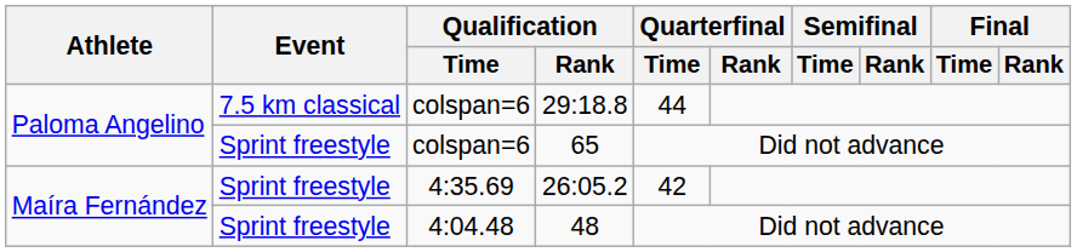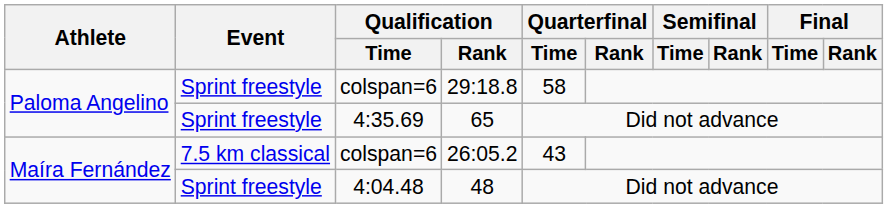29:18.8 | Event: 7.5 km classical -> Sprint freestyle
29:18.8 | Quarterfinal / Time: 44 -> 58
65 | Qualification / Time: colspan=6 -> 4:35.69
26:05.2 | Event: Sprint freestyle -> 7.5 km classical
26:05.2 | Qualification / Time: 4:35.69 -> colspan=6
26:05.2 | Quarterfinal / Time: 42 -> 43
